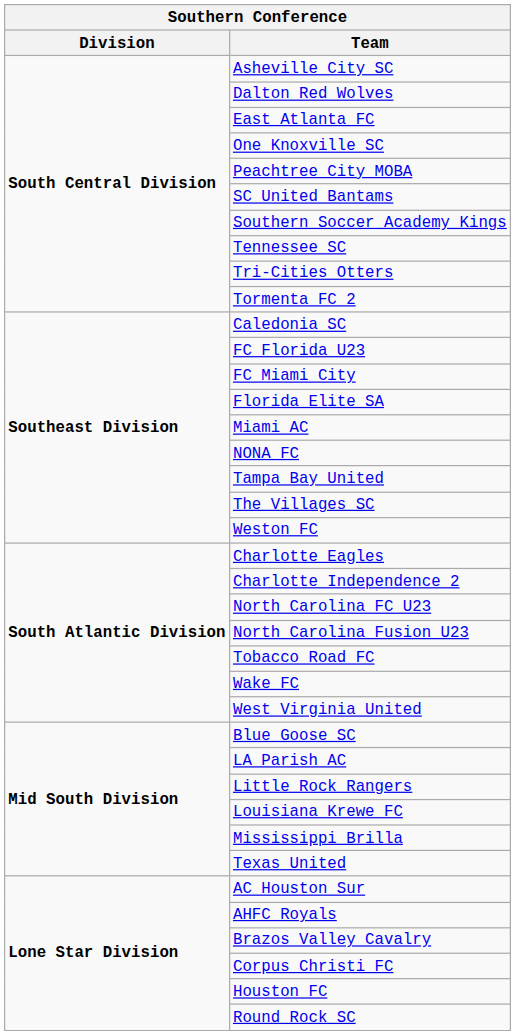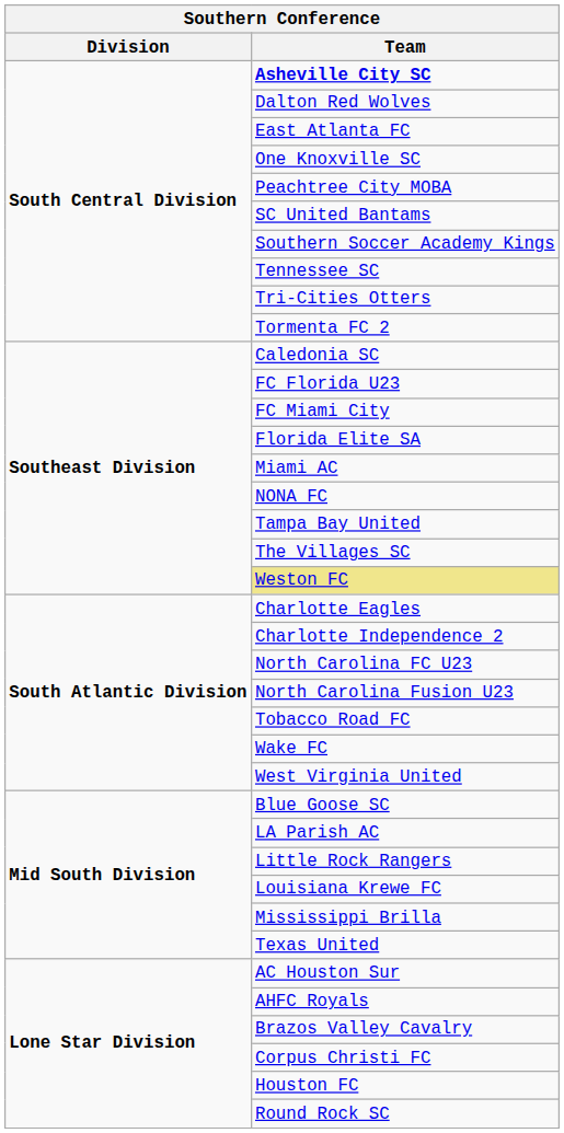Asheville City SC | Team: normal -> bold
Weston FC | Team: no background -> khaki background
